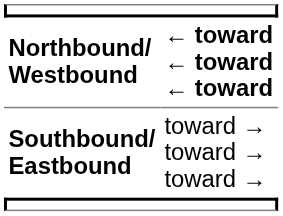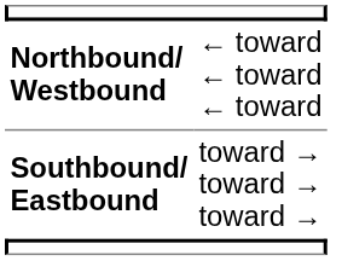row 1 | column 2: bold -> normal
